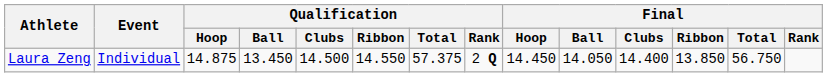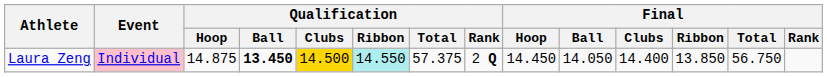Laura Zeng | Event: no background -> pink background
Laura Zeng | Qualification / Ball: normal -> bold
Laura Zeng | Qualification / Clubs: no background -> gold background
Laura Zeng | Qualification / Ribbon: no background -> paleturquoise background
